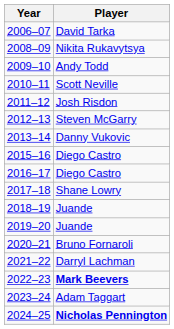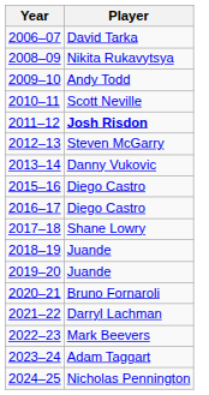2011–12 | Player: normal -> bold
2022–23 | Player: bold -> normal
2024–25 | Player: bold -> normal
